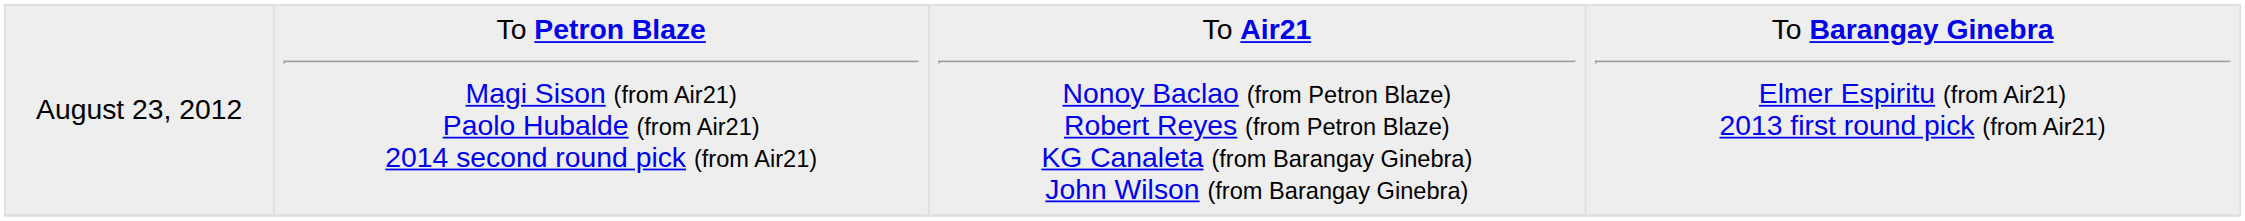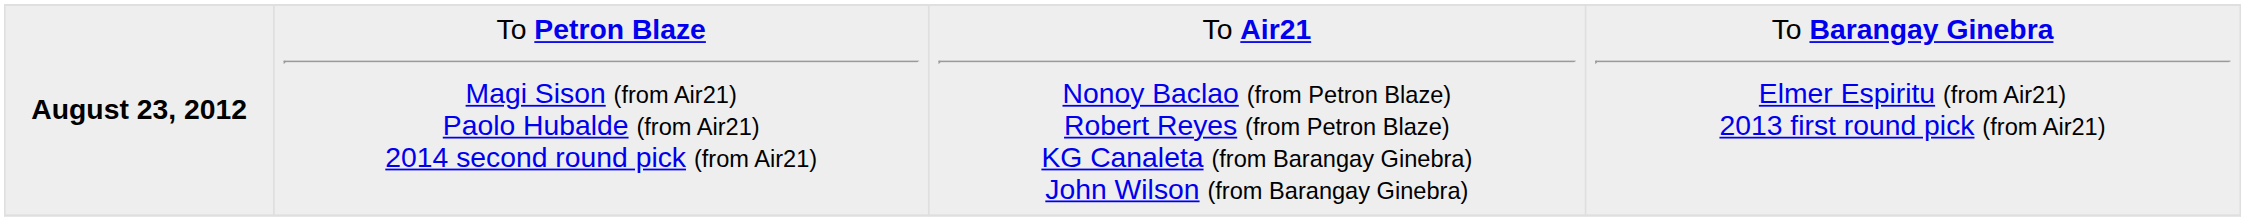August 23, 2012 | column 1: normal -> bold
